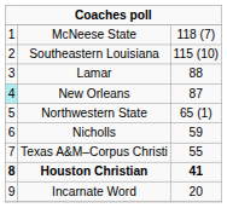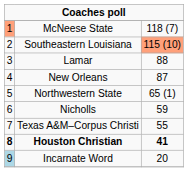McNeese State | column 1: no background -> lightsalmon background
Southeastern Louisiana | column 3: no background -> lightsalmon background
New Orleans | column 1: paleturquoise background -> no background
Incarnate Word | column 1: no background -> lightblue background
